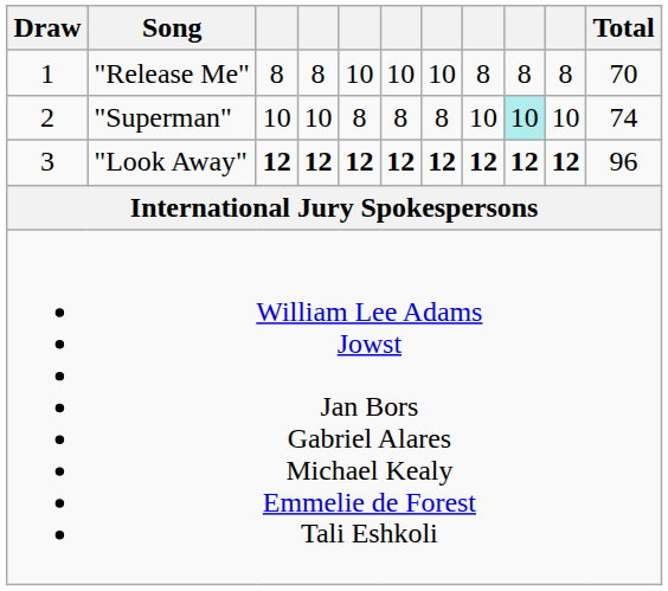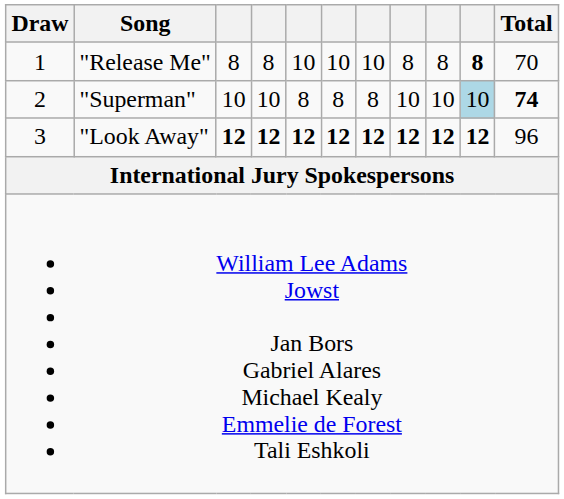"Release Me" | column 10: normal -> bold
"Superman" | column 9: paleturquoise background -> no background
"Superman" | column 10: no background -> lightblue background
"Superman" | Total: normal -> bold
